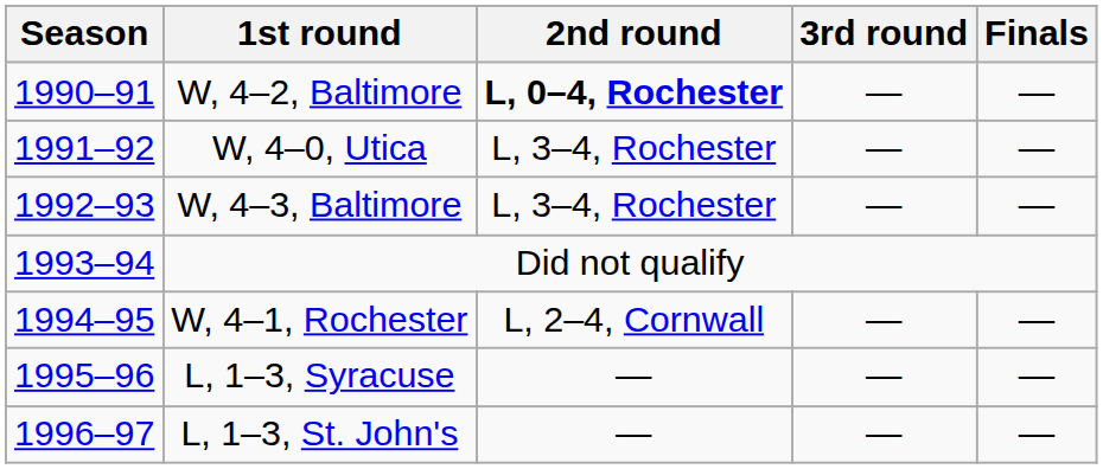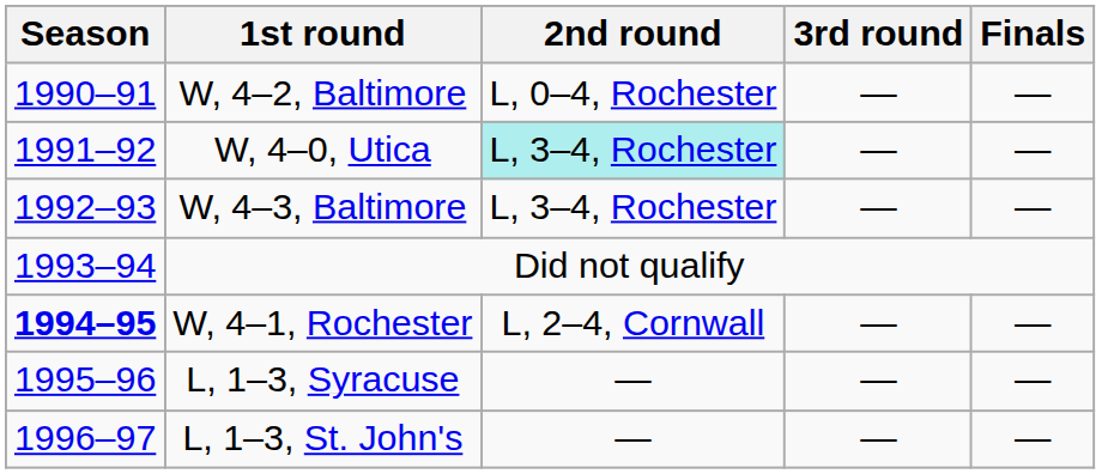W, 4–2, Baltimore | 2nd round: bold -> normal
W, 4–0, Utica | 2nd round: no background -> paleturquoise background
W, 4–1, Rochester | Season: normal -> bold
